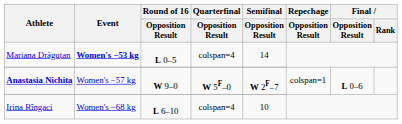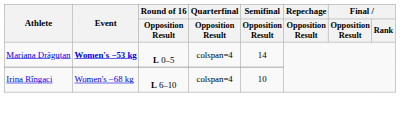- row: Anastasia Nichita | Women's −57 kg | W 9–0 | W 5F–0 | W 2F–7 | colspan=1 | L 0–6
